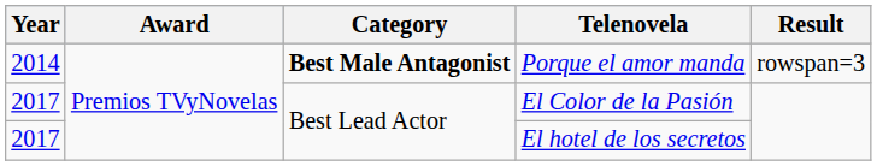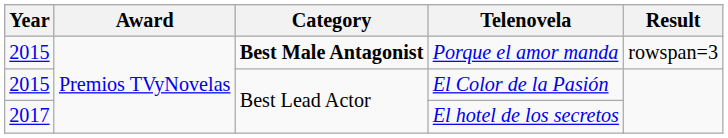Porque el amor manda | Year: 2014 -> 2015
El Color de la Pasión | Year: 2017 -> 2015
